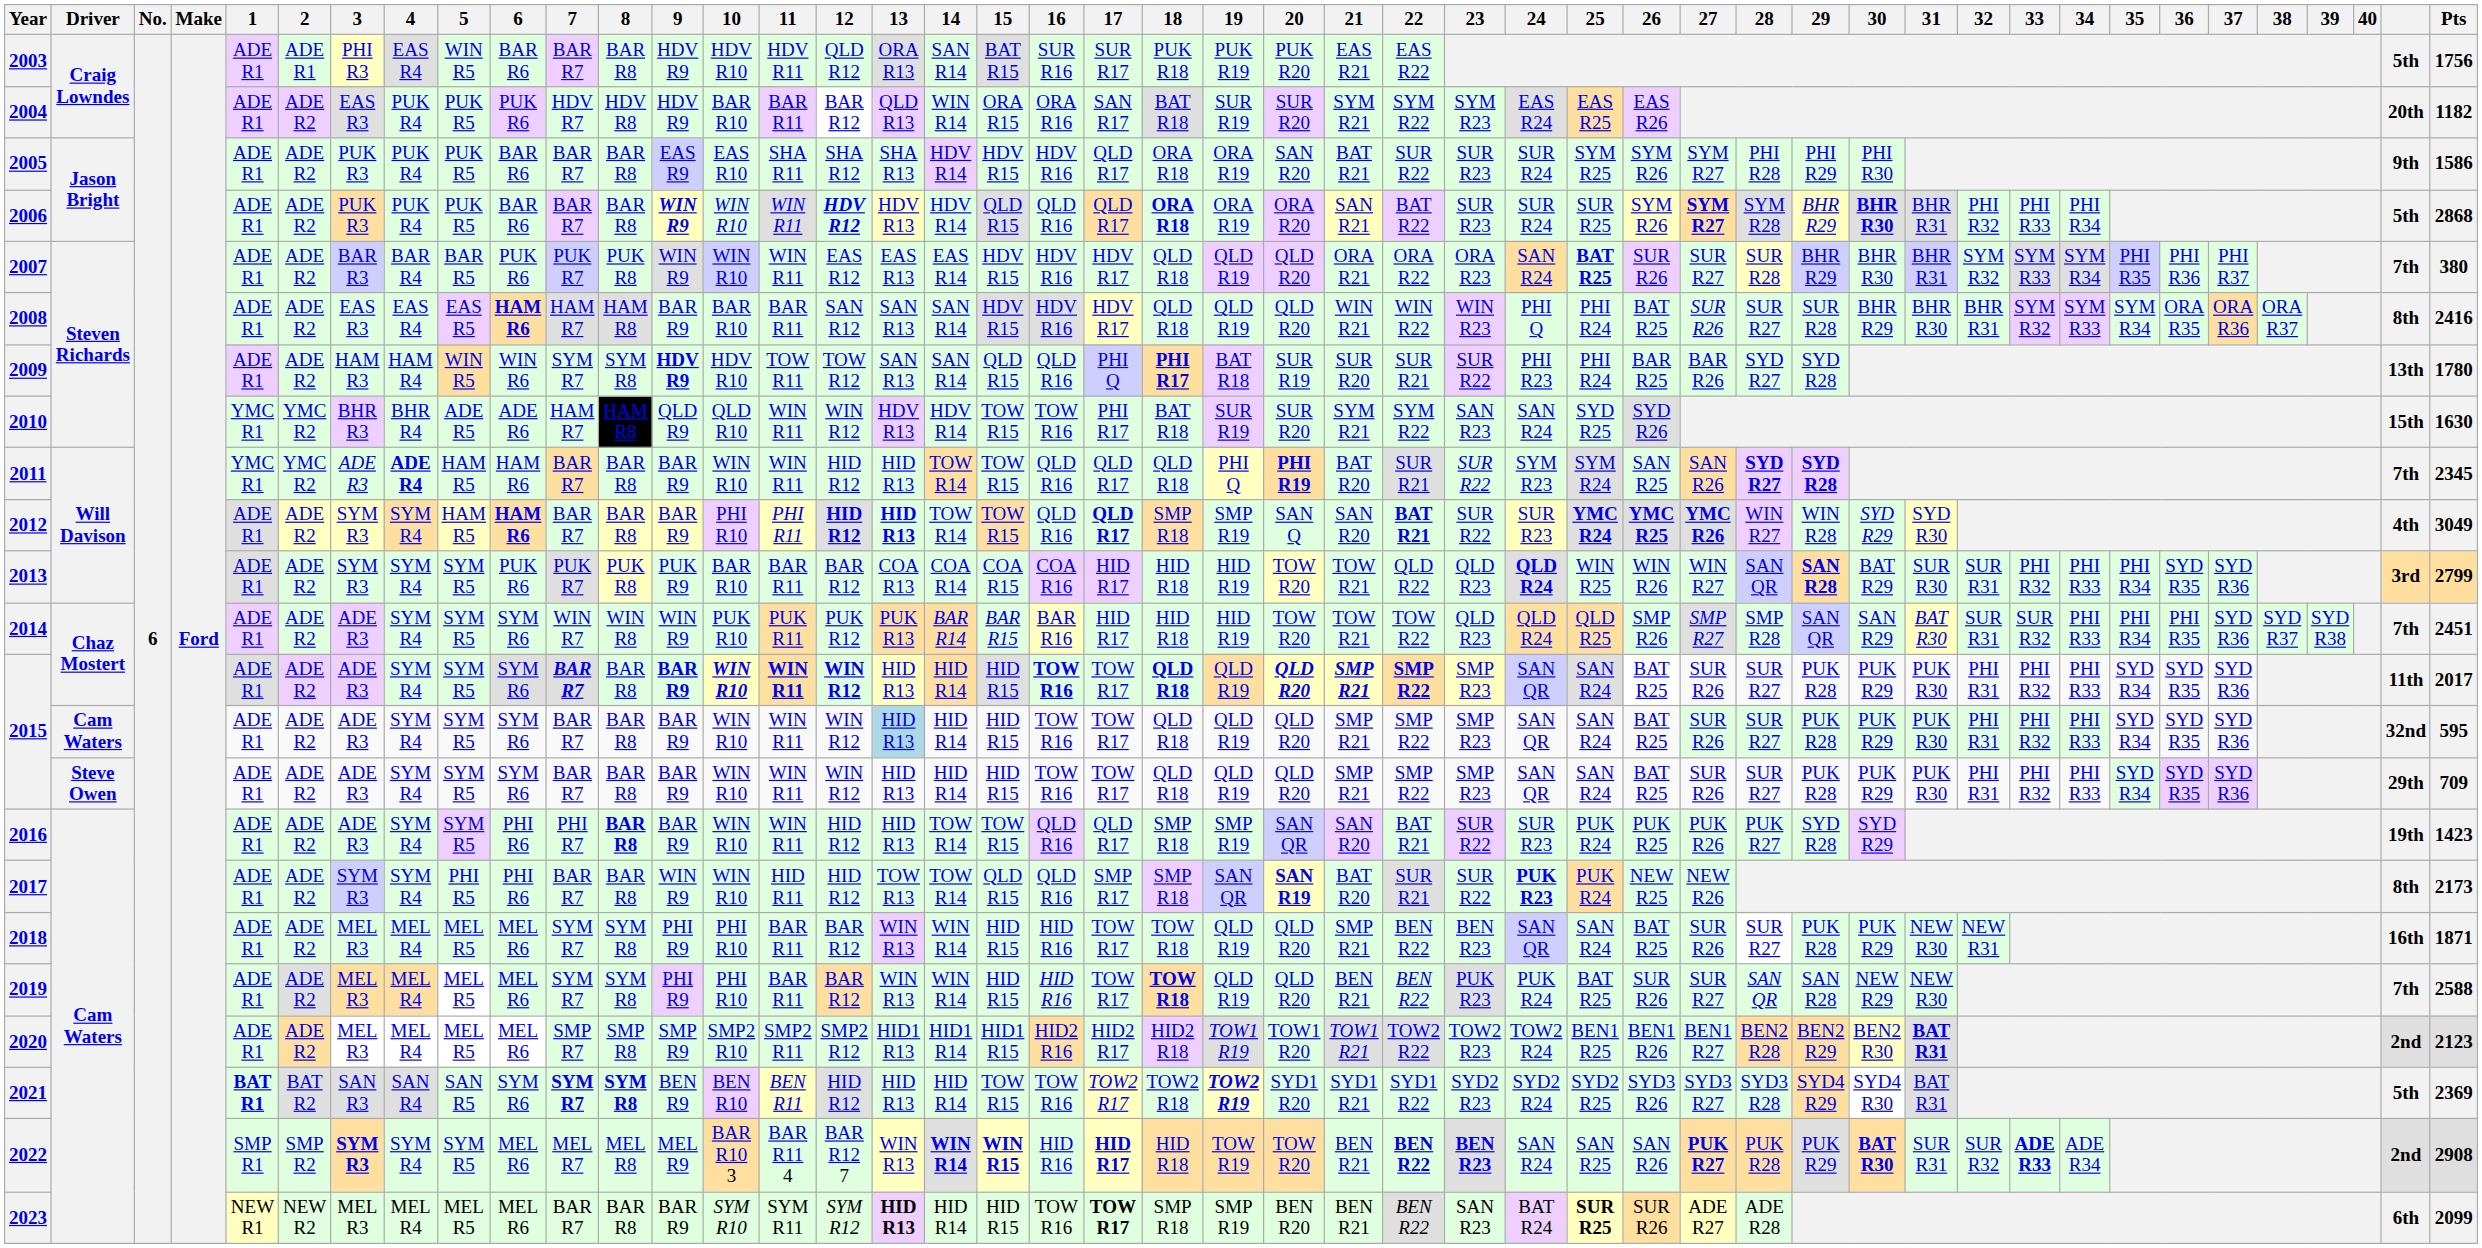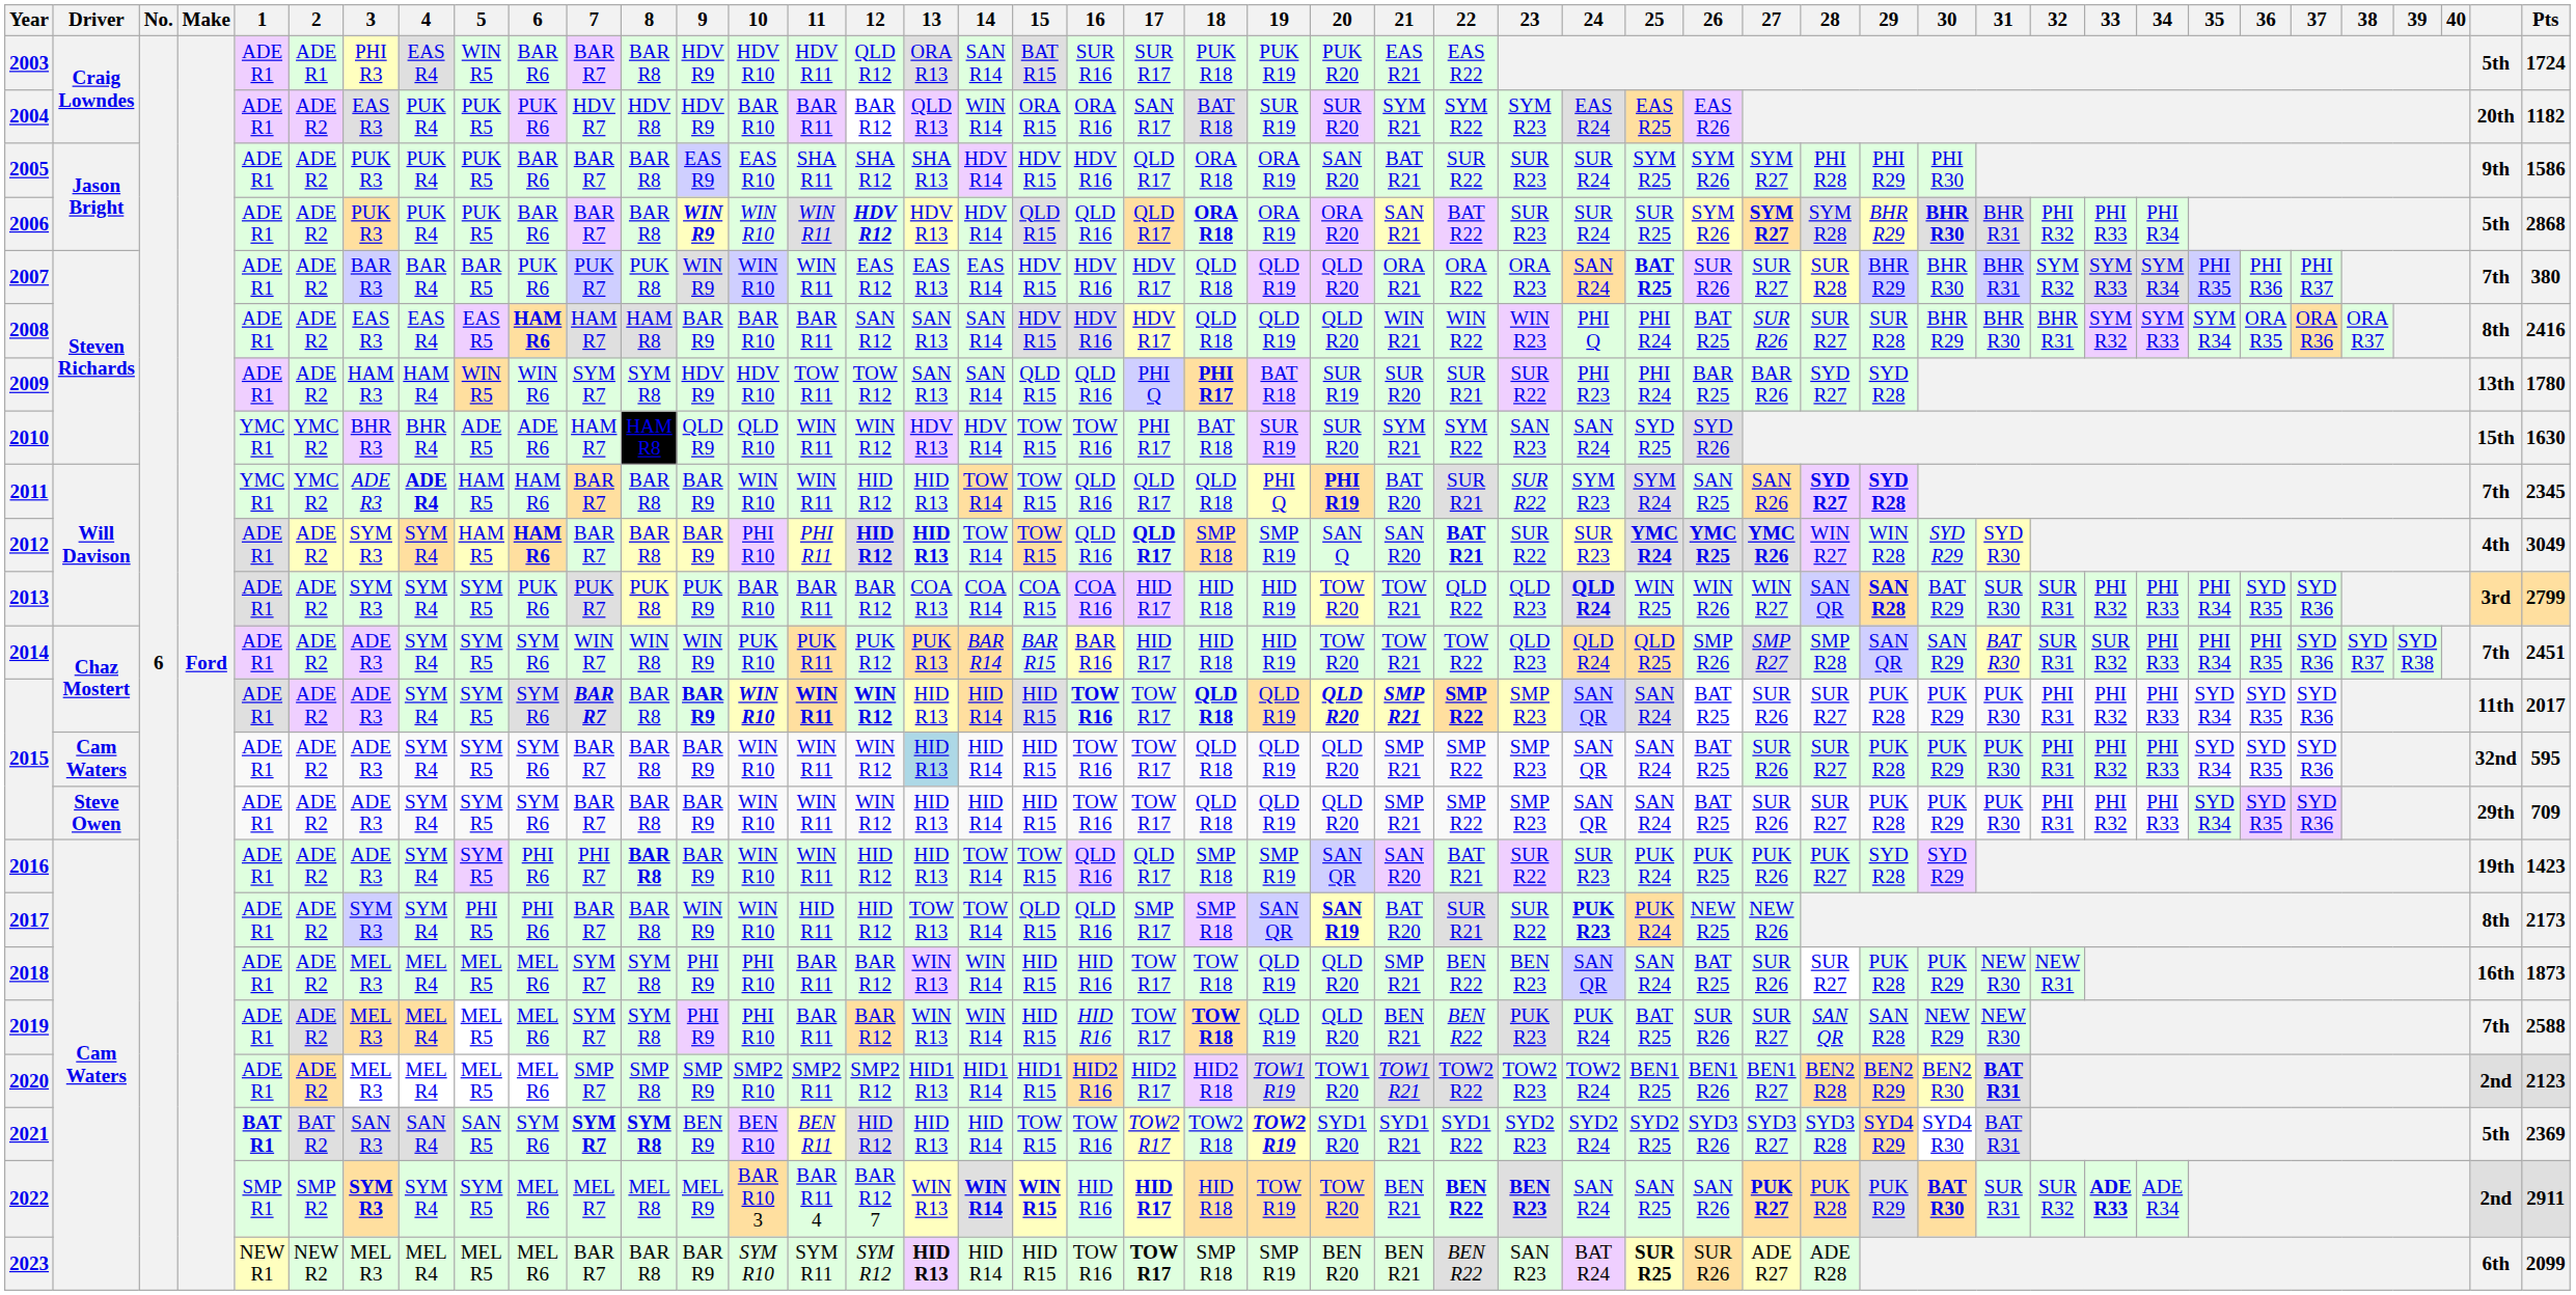2003 | Pts: 1756 -> 1724
2009 | 9: bold -> normal
2018 | Pts: 1871 -> 1873
2022 | Pts: 2908 -> 2911
